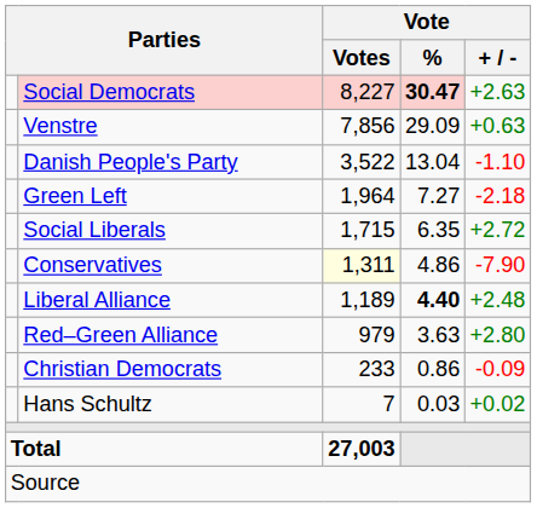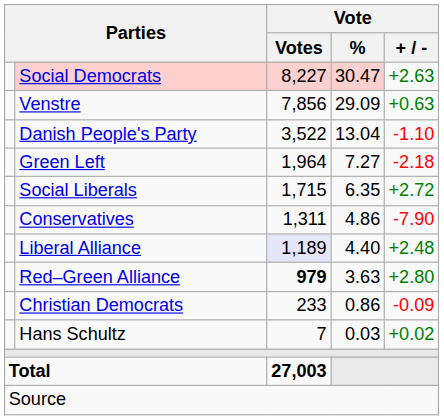Social Democrats | Vote / %: bold -> normal
Conservatives | Vote / Votes: lightyellow background -> no background
Liberal Alliance | Vote / Votes: no background -> lavender background
Liberal Alliance | Vote / %: bold -> normal
Red–Green Alliance | Vote / Votes: normal -> bold
